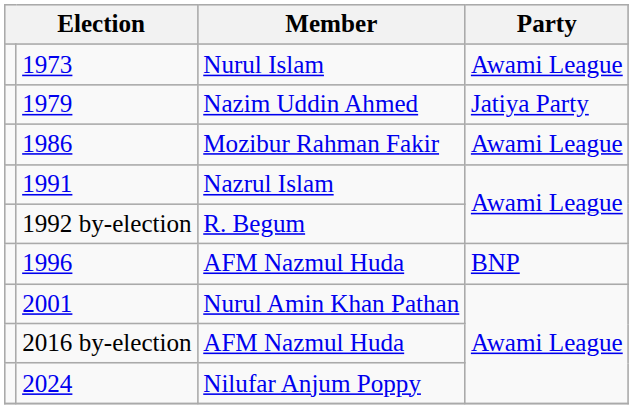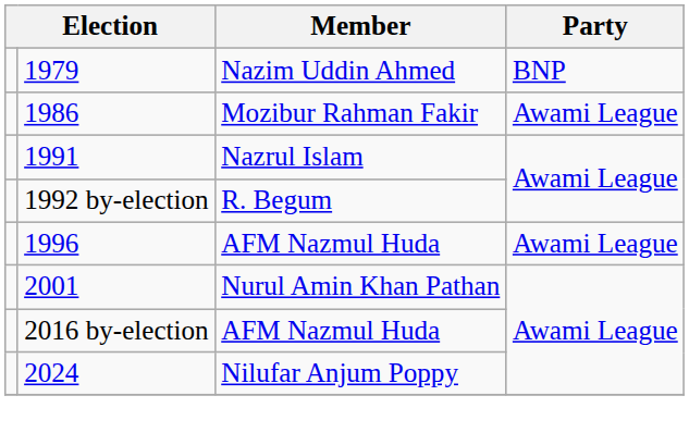- row: 1973 | Nurul Islam | Awami League
1979 | Party: Jatiya Party -> BNP
1996 | Party: BNP -> Awami League
